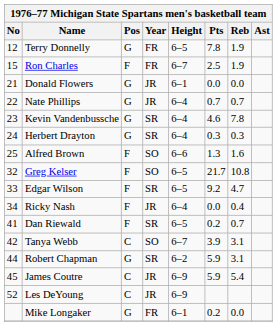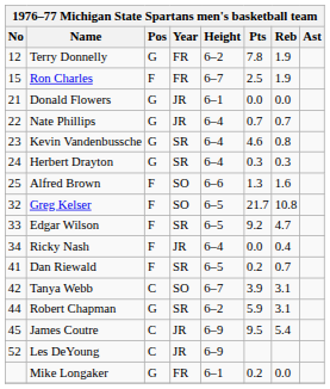Terry Donnelly | Height: 6–5 -> 6–2
Kevin Vandenbussche | Reb: 7.8 -> 0.8
James Coutre | Pts: 5.9 -> 9.5
